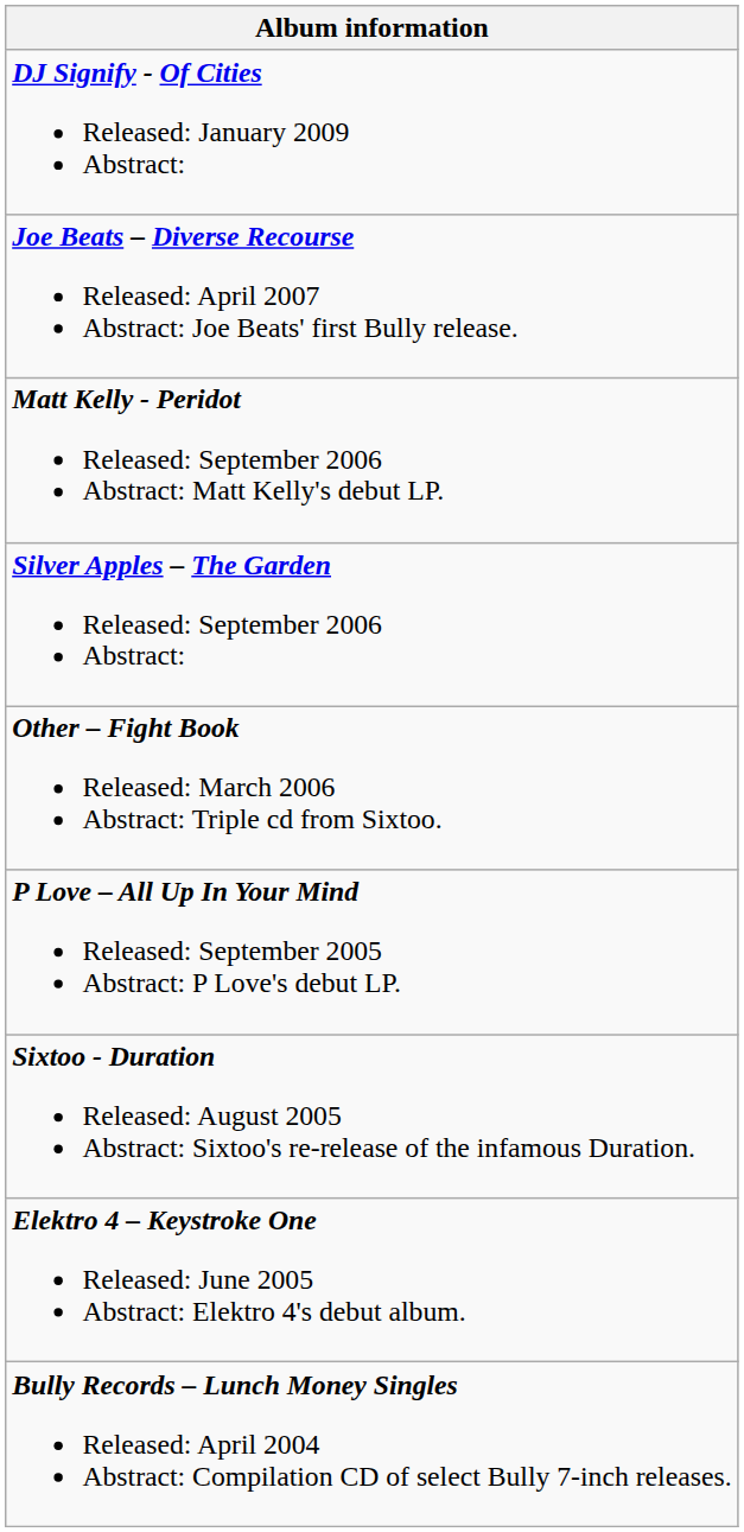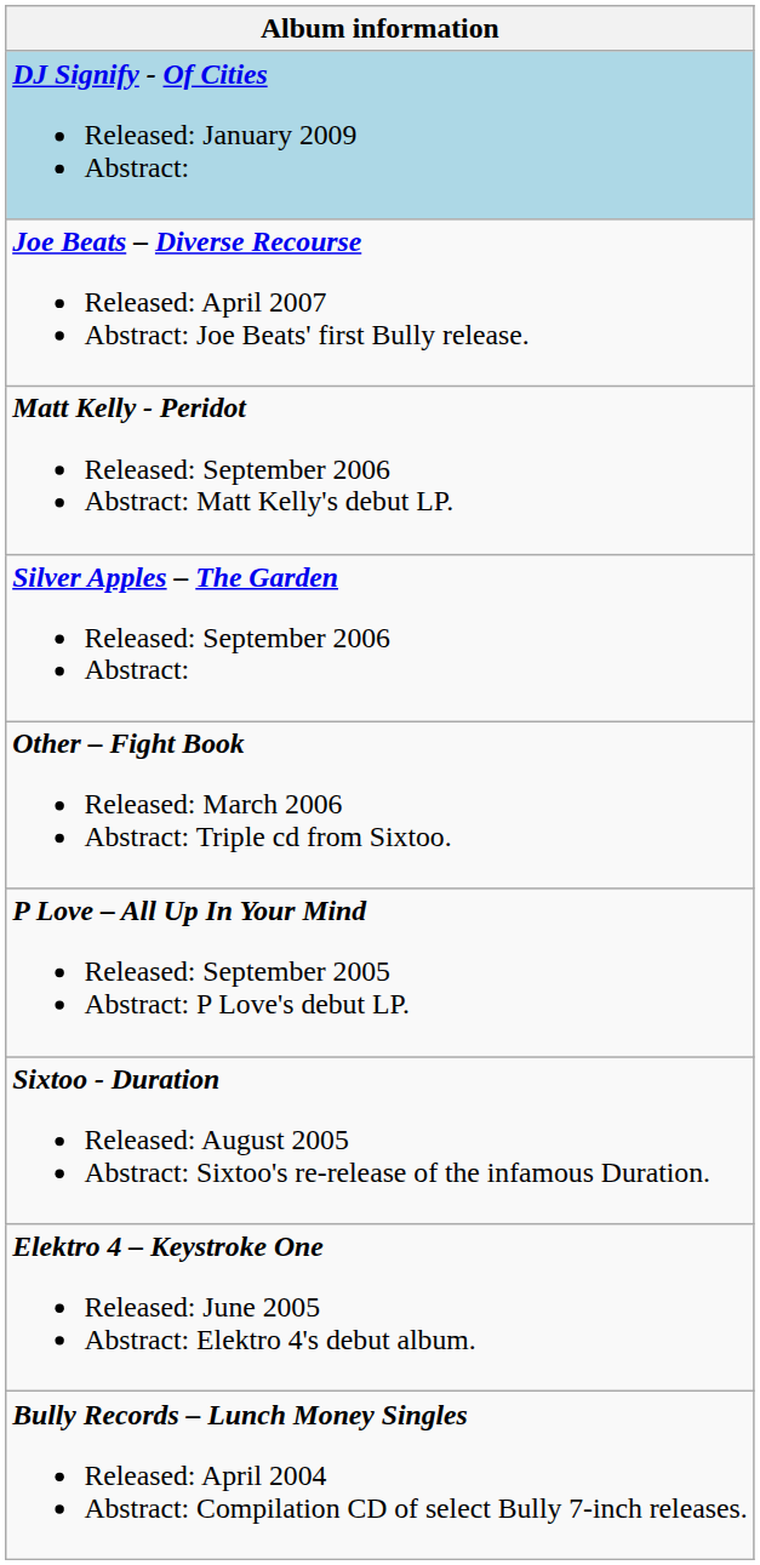row 2 | column 1: no background -> lightblue background
